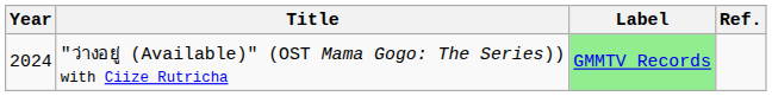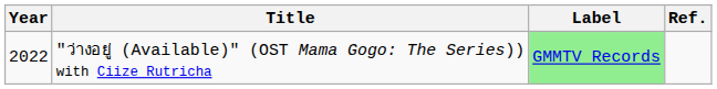row 2 | Year: 2024 -> 2022
